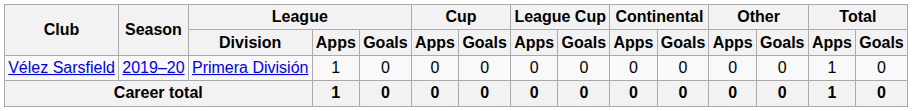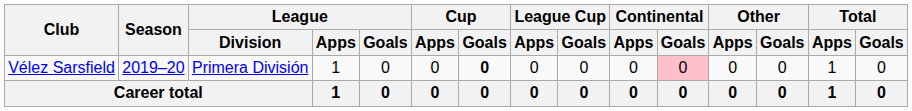Vélez Sarsfield | Cup / Goals: normal -> bold
Vélez Sarsfield | Continental / Goals: no background -> pink background
